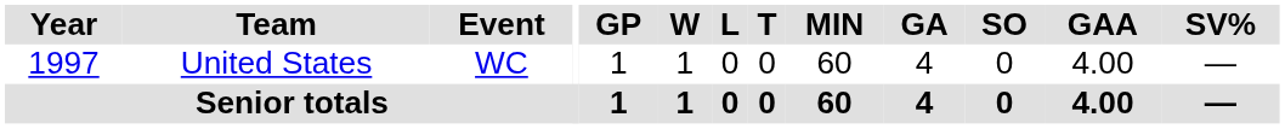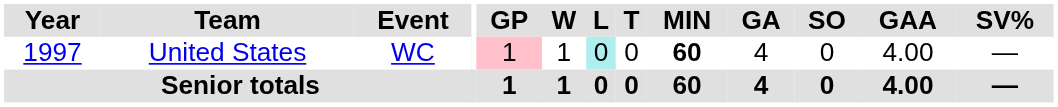United States | GP: no background -> pink background
United States | L: no background -> paleturquoise background
United States | MIN: normal -> bold
